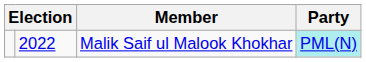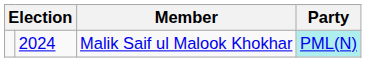Malik Saif ul Malook Khokhar | column 2: 2022 -> 2024
